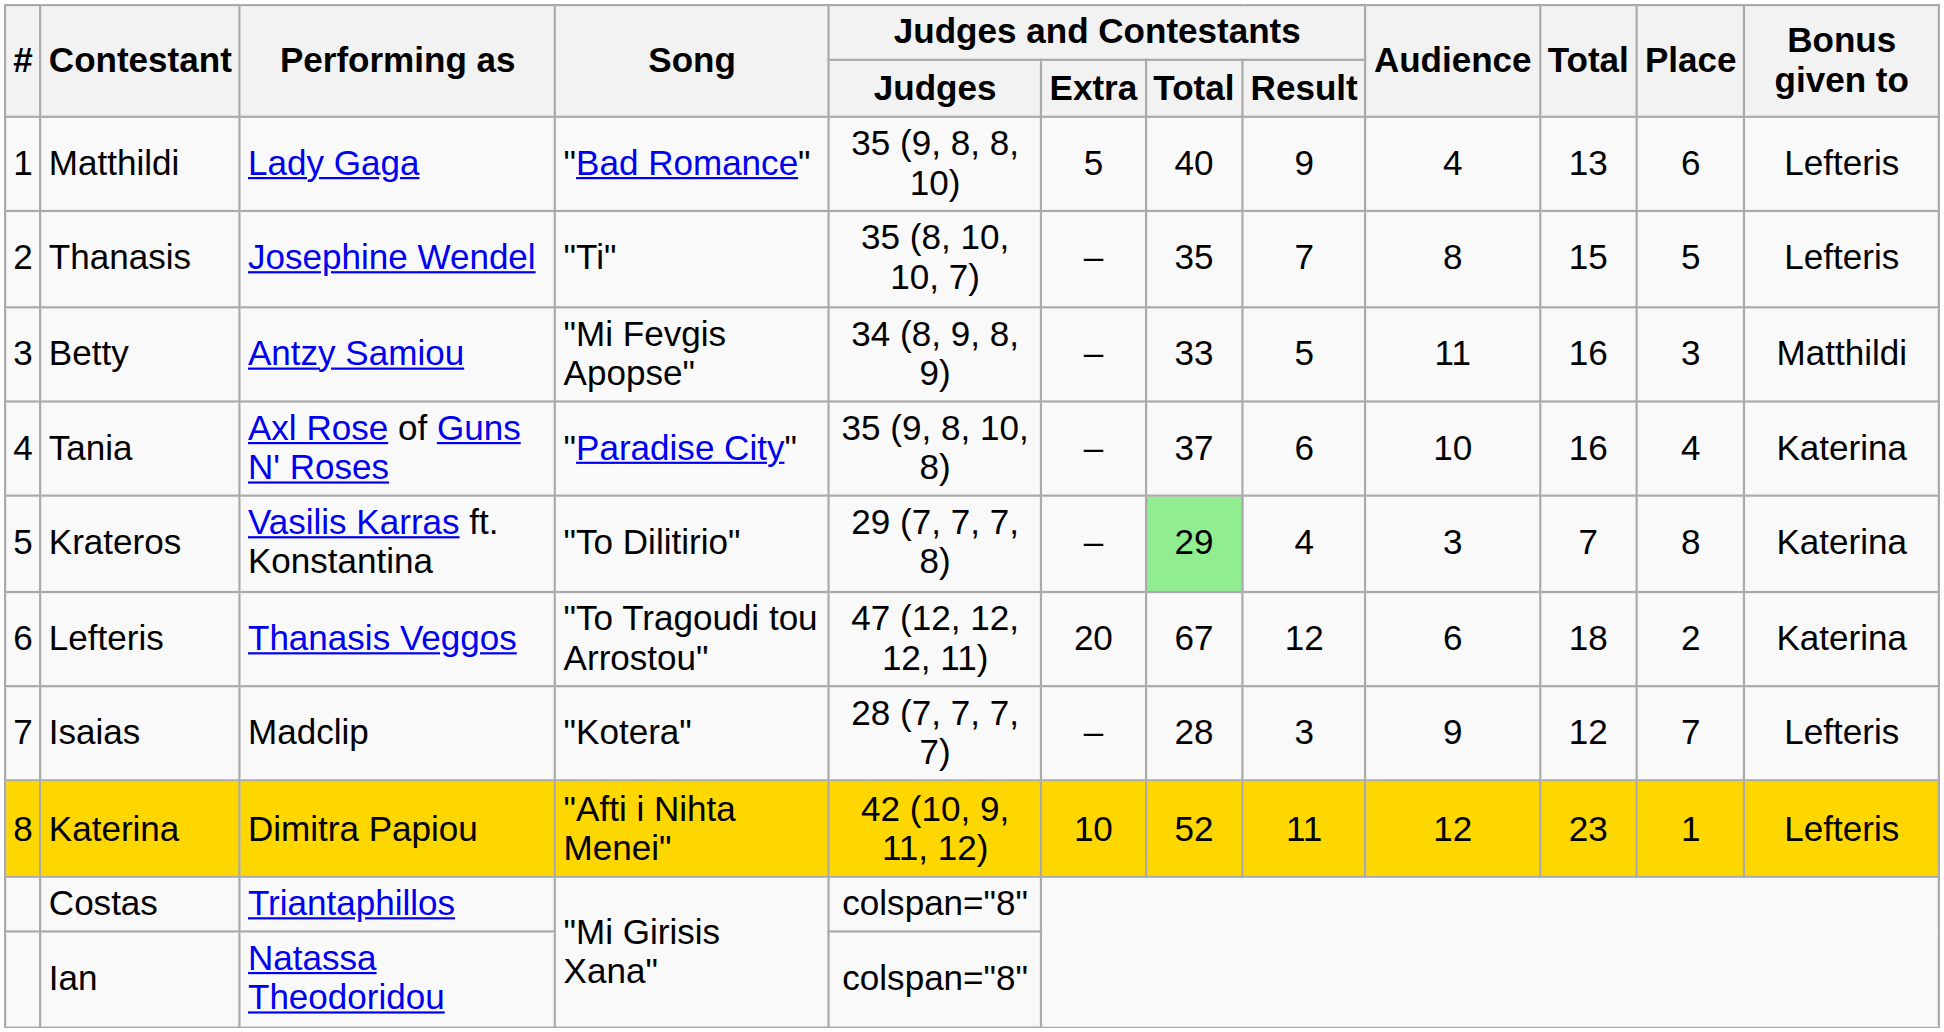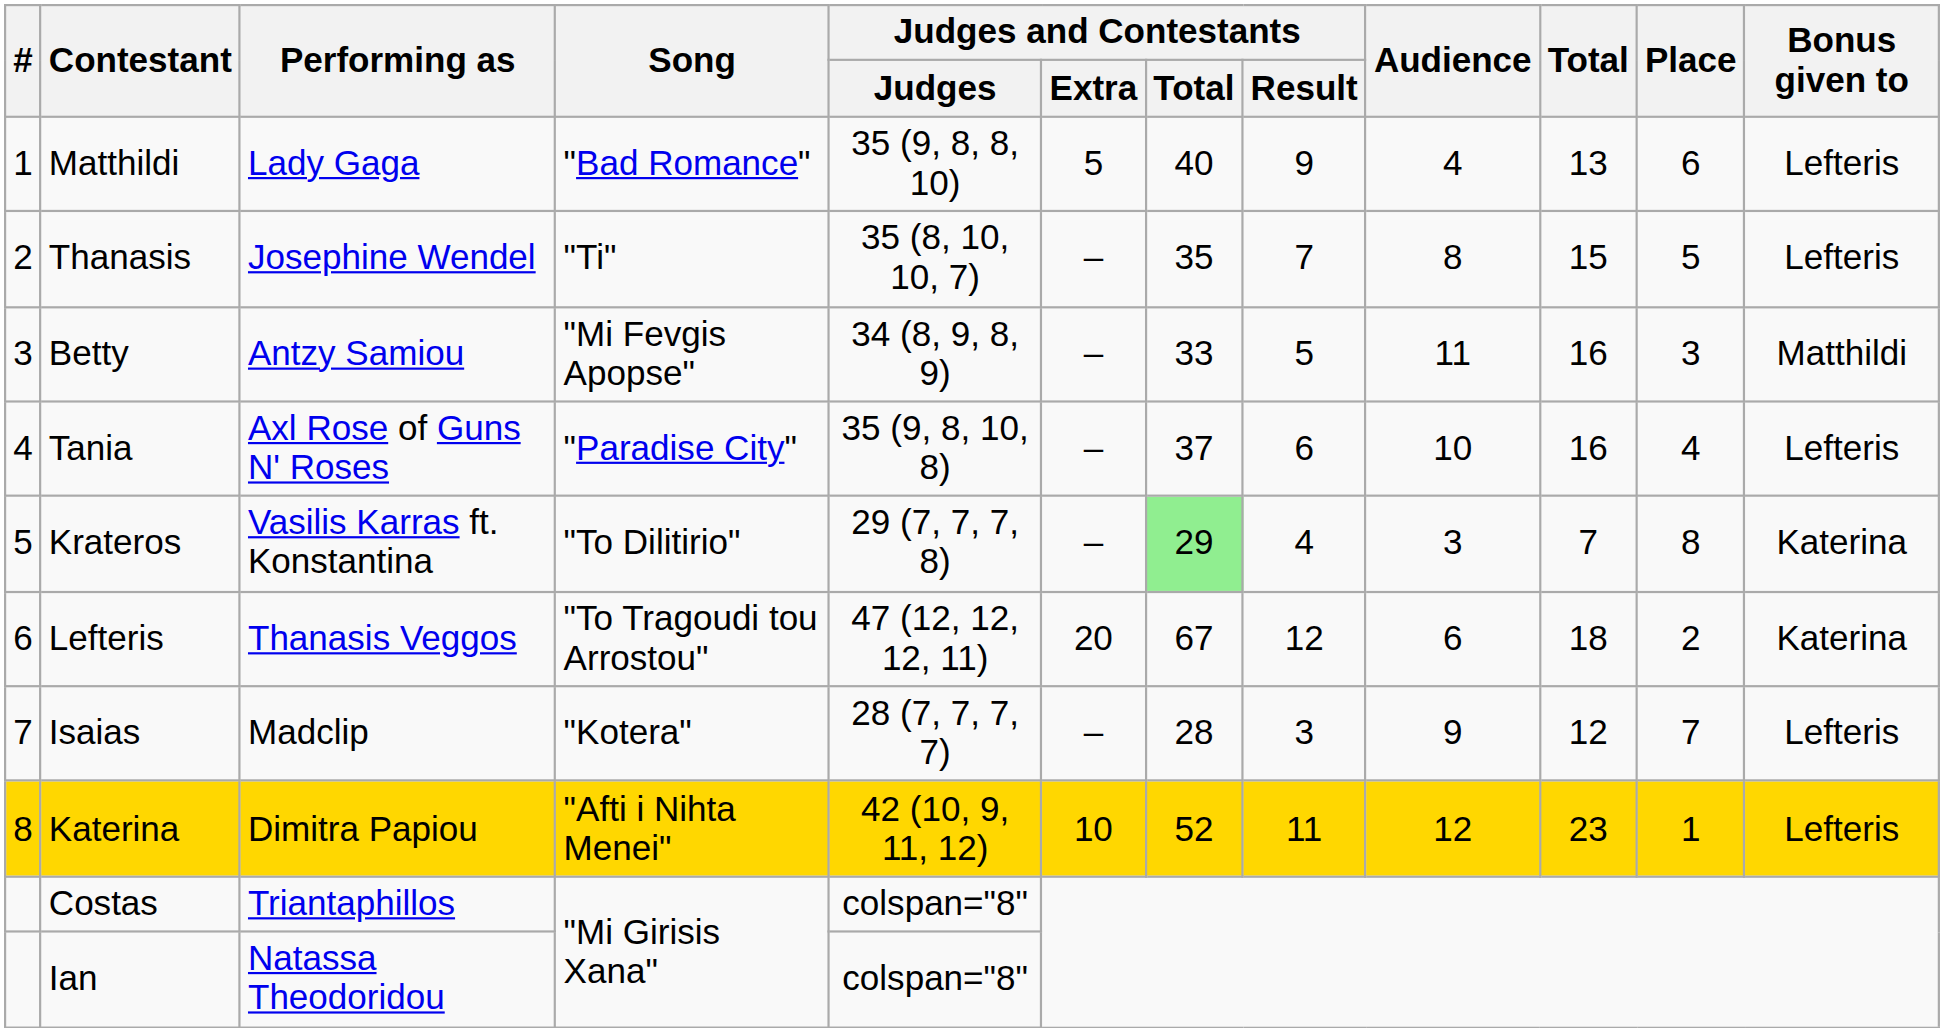Tania | Bonus given to: Katerina -> Lefteris
